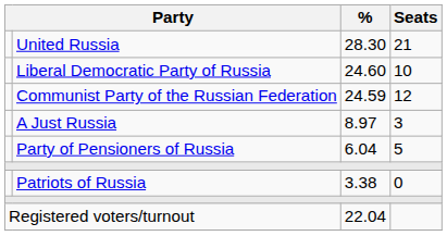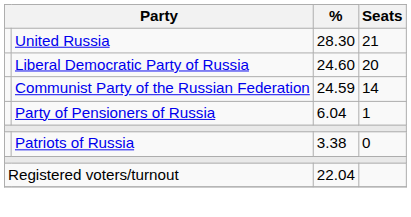Liberal Democratic Party of Russia | Seats: 10 -> 20
Communist Party of the Russian Federation | Seats: 12 -> 14
- row: A Just Russia | 8.97 | 3
Party of Pensioners of Russia | Seats: 5 -> 1
